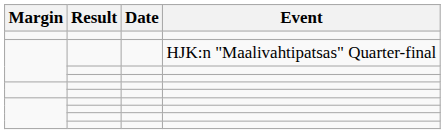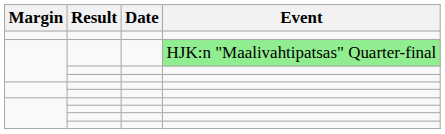HJK:n "Maalivahtipatsas" Quarter-final | Event: no background -> lightgreen background
